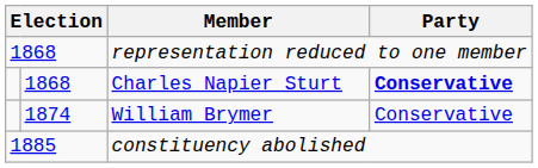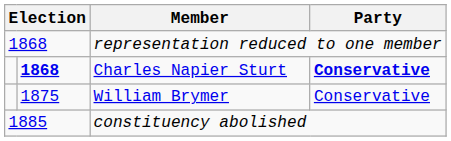Charles Napier Sturt | column 2: normal -> bold
William Brymer | column 2: 1874 -> 1875
